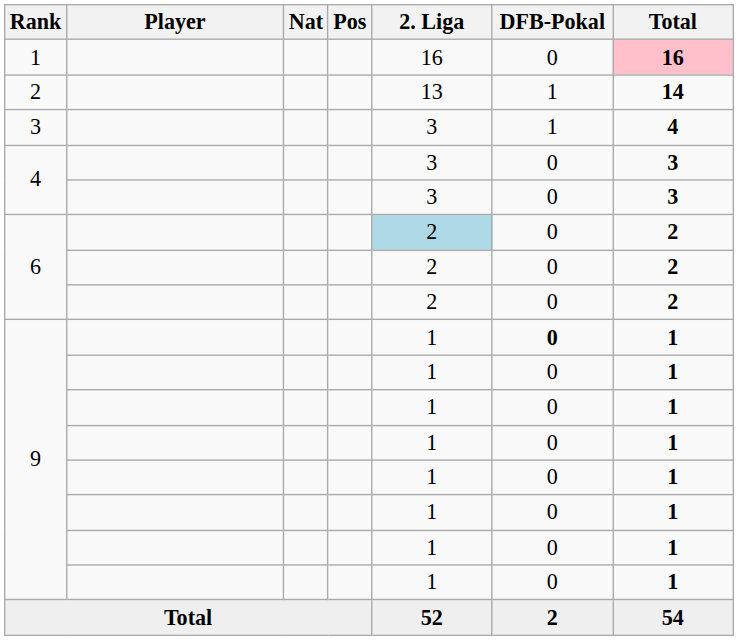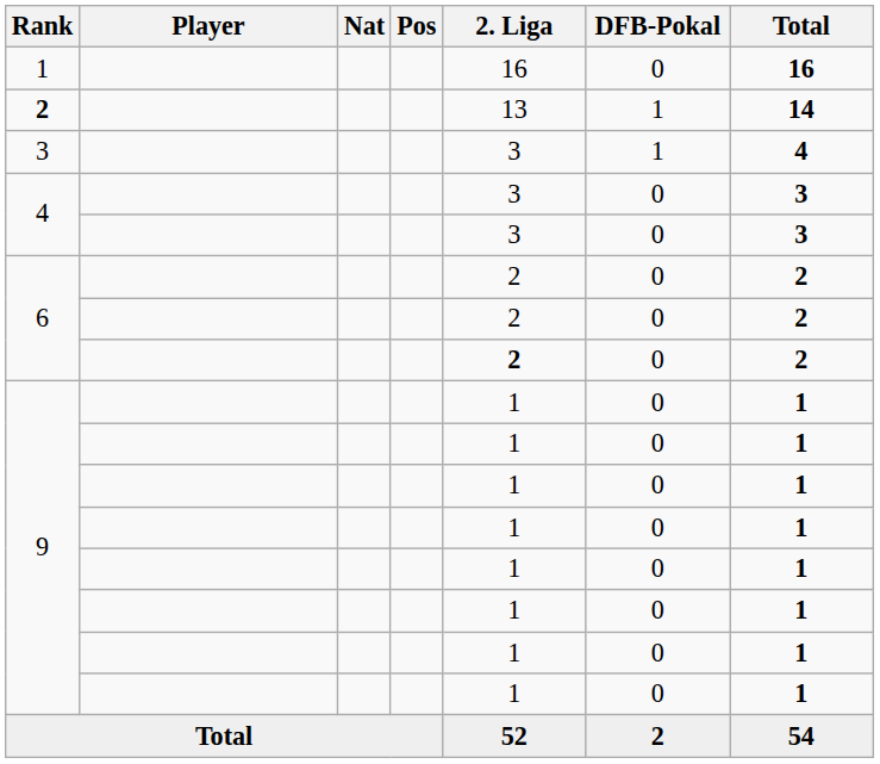row 2 | Total: pink background -> no background
row 3 | Rank: normal -> bold
row 7 | 2. Liga: lightblue background -> no background
row 9 | 2. Liga: normal -> bold
row 10 | DFB-Pokal: bold -> normal
